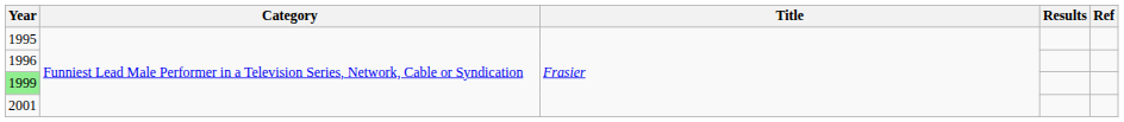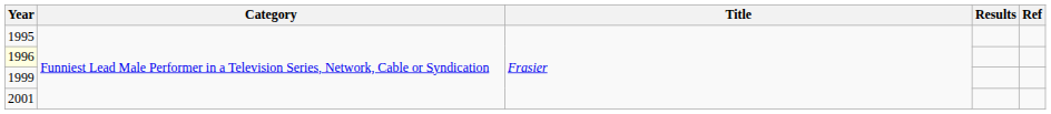1996 | Year: no background -> lightyellow background
1999 | Year: lightgreen background -> no background
